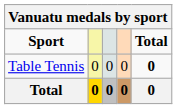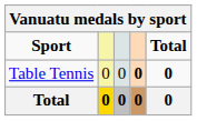Table Tennis | column 4: normal -> bold
